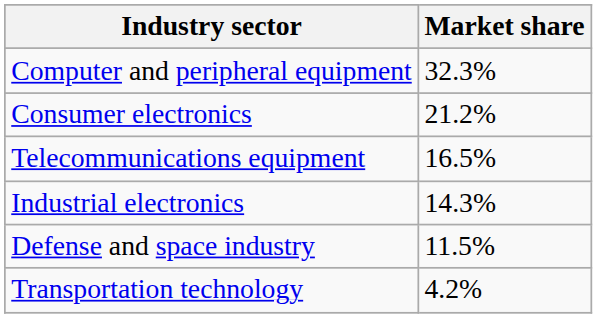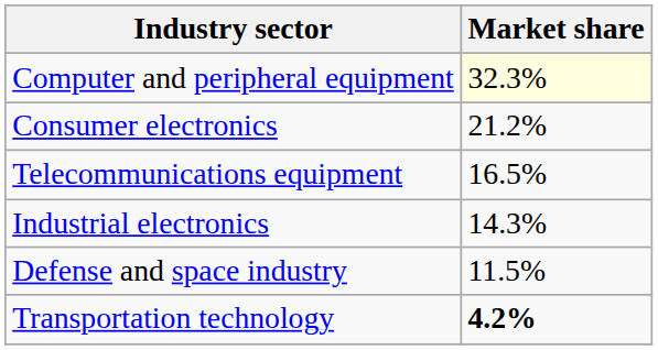Computer and peripheral equipment | Market share: no background -> lightyellow background
Transportation technology | Market share: normal -> bold
